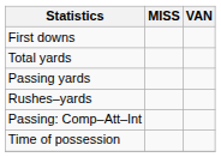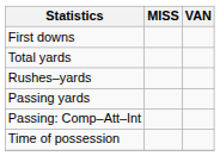rows swapped: Rushes–yards <-> Passing yards
